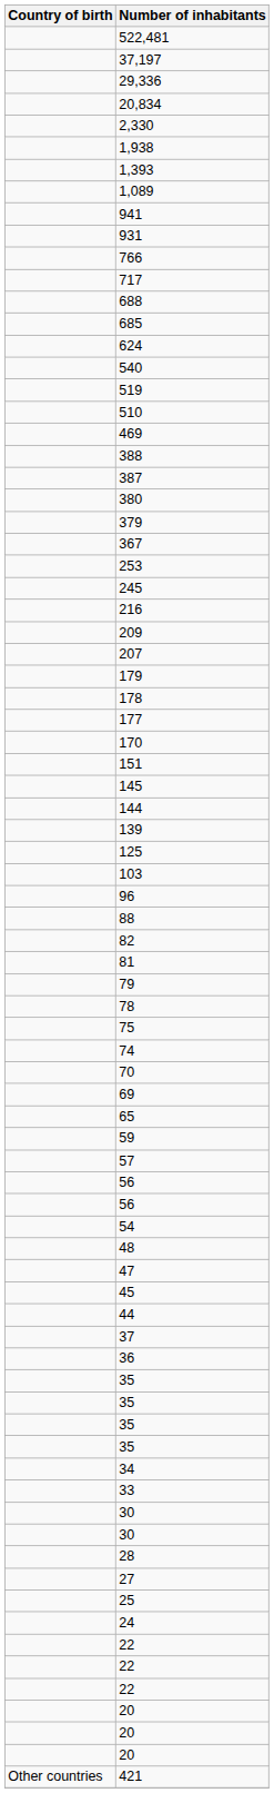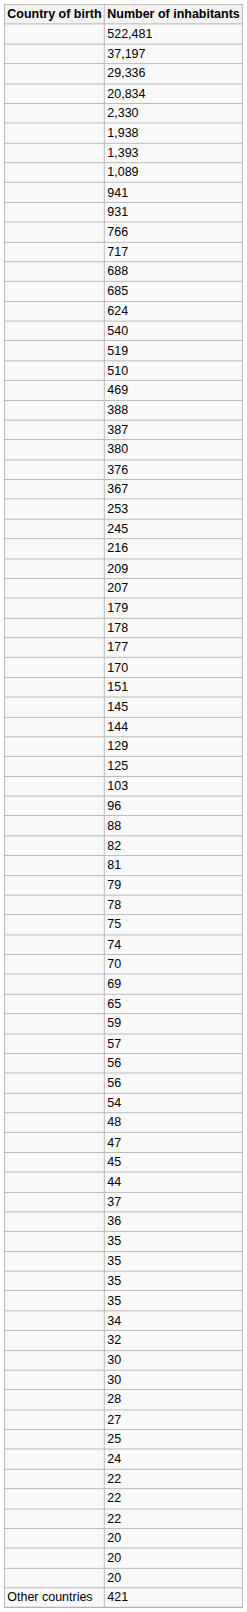row 24 | Number of inhabitants: 379 -> 376
row 38 | Number of inhabitants: 139 -> 129
row 68 | Number of inhabitants: 33 -> 32
